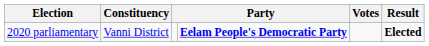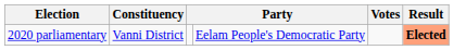2020 parliamentary | column 4: bold -> normal
2020 parliamentary | Result: no background -> lightsalmon background
